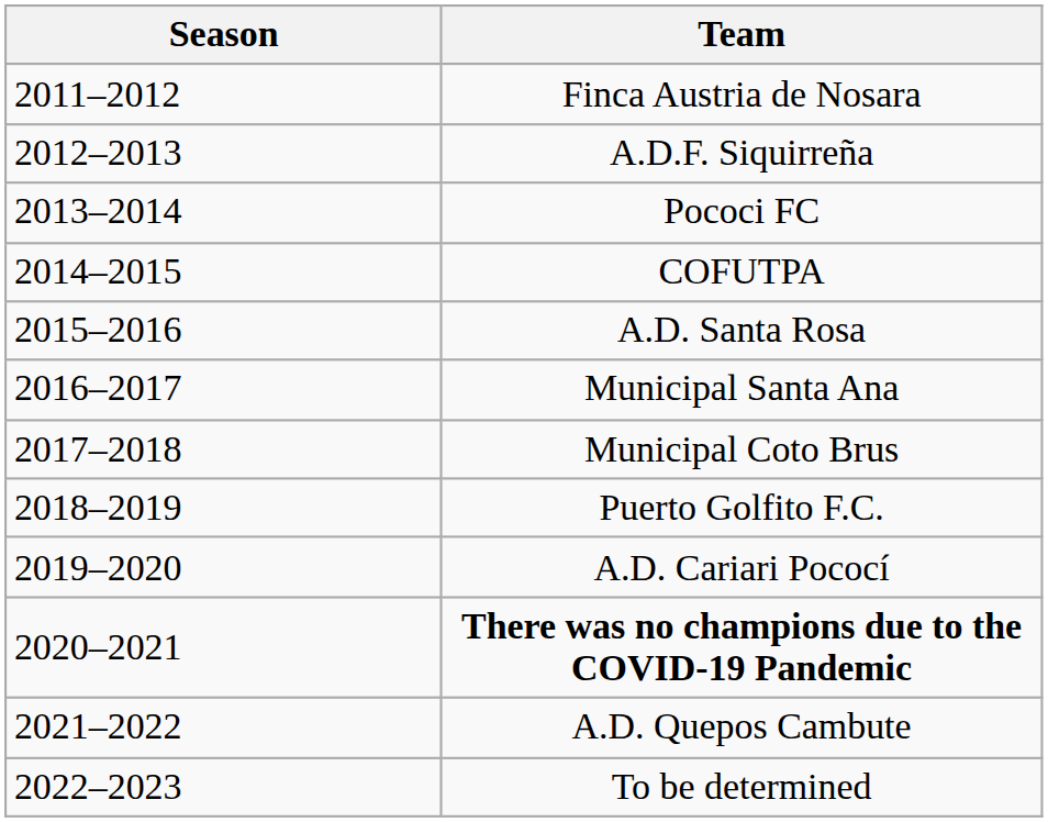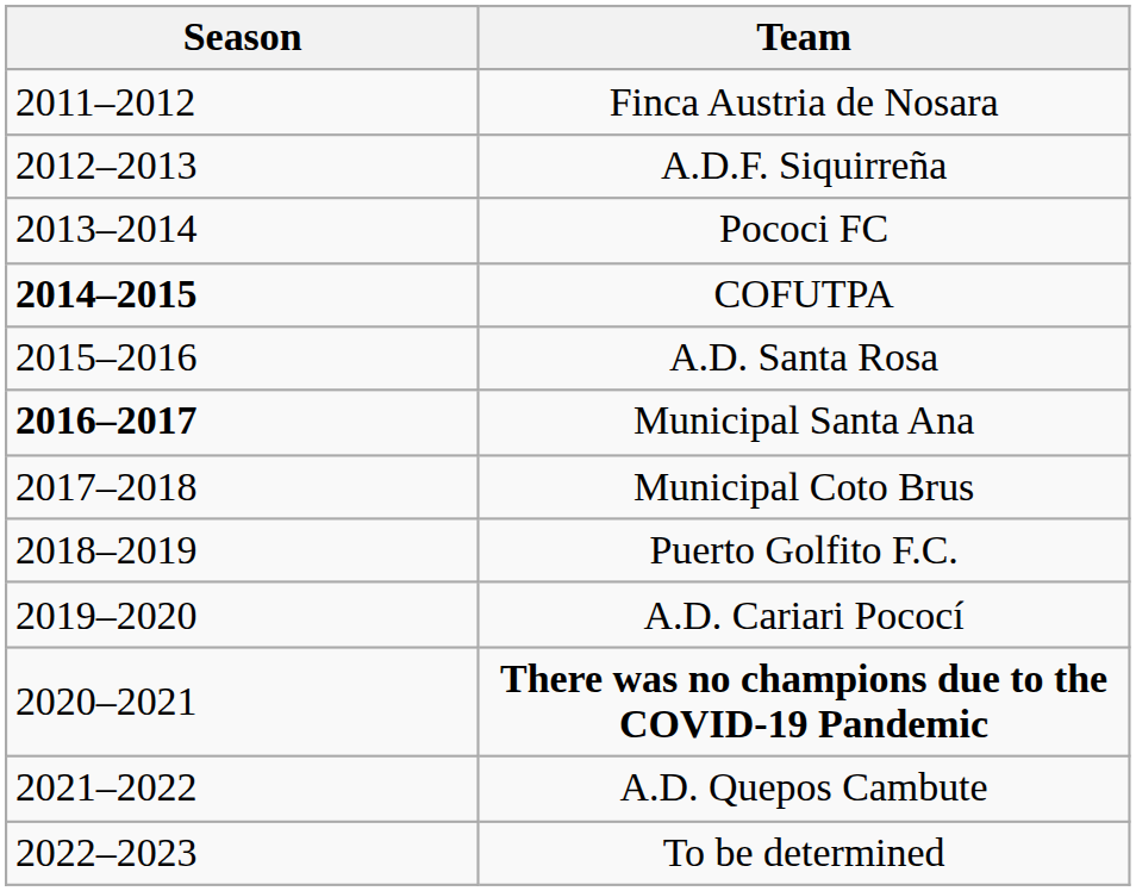COFUTPA | Season: normal -> bold
Municipal Santa Ana | Season: normal -> bold
